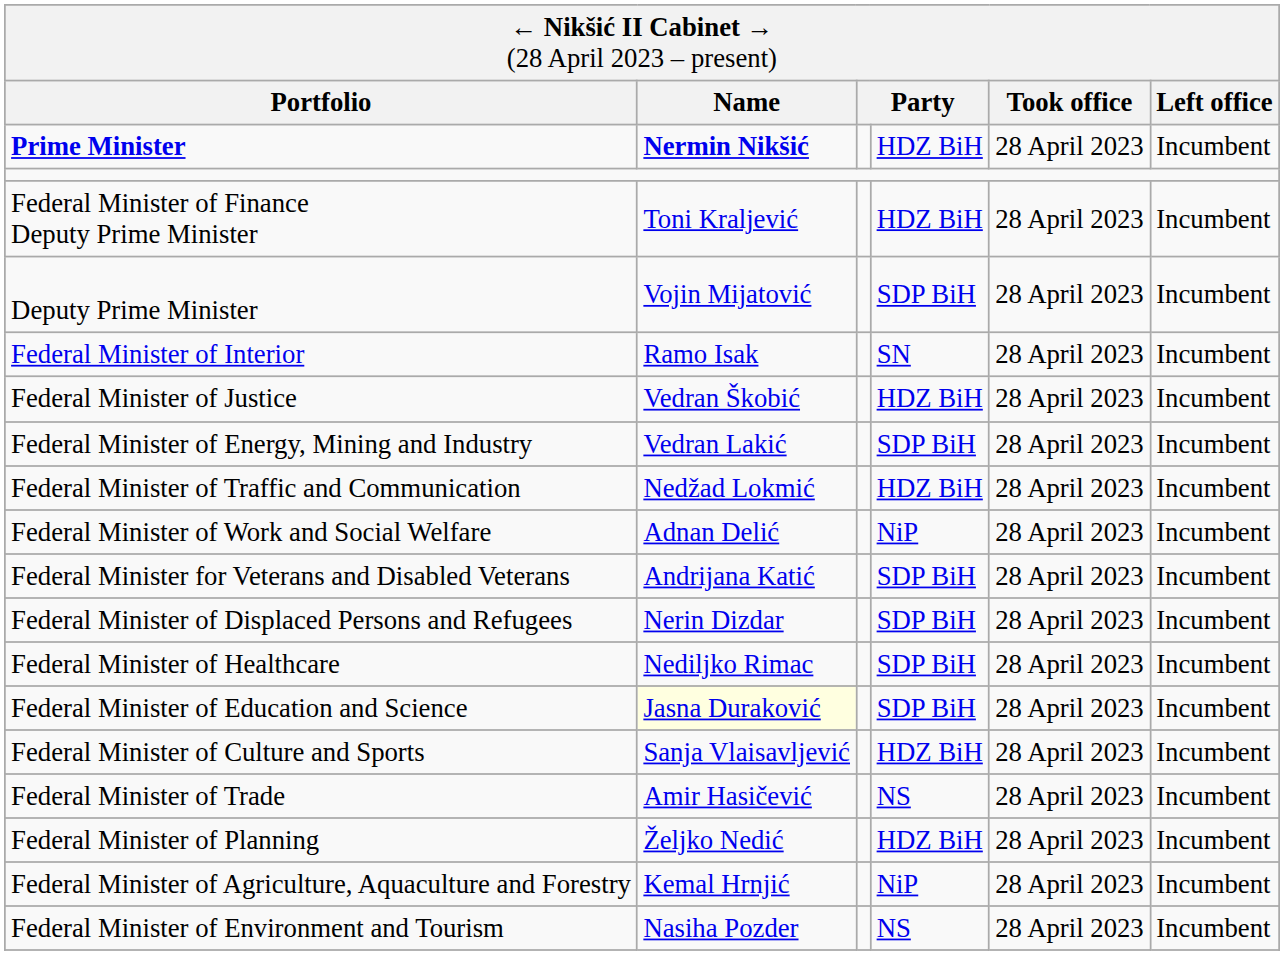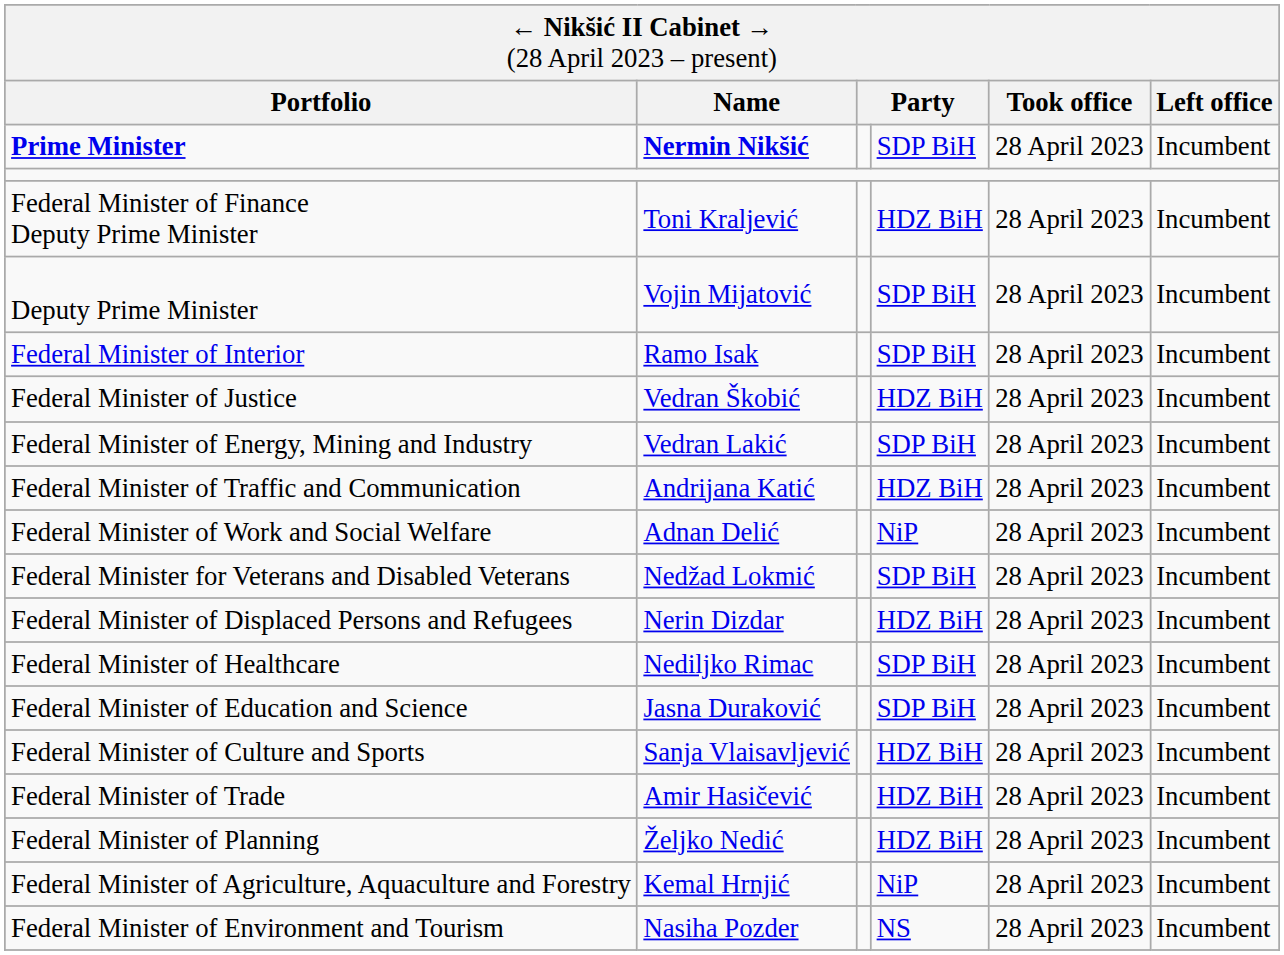Prime Minister | column 4: HDZ BiH -> SDP BiH
Federal Minister of Interior | column 4: SN -> SDP BiH
Federal Minister of Traffic and Communication | column 2: Nedžad Lokmić -> Andrijana Katić
Federal Minister for Veterans and Disabled Veterans | column 2: Andrijana Katić -> Nedžad Lokmić
Federal Minister of Displaced Persons and Refugees | column 4: SDP BiH -> HDZ BiH
Federal Minister of Education and Science | column 2: lightyellow background -> no background
Federal Minister of Trade | column 4: NS -> HDZ BiH
